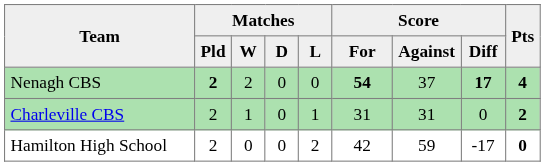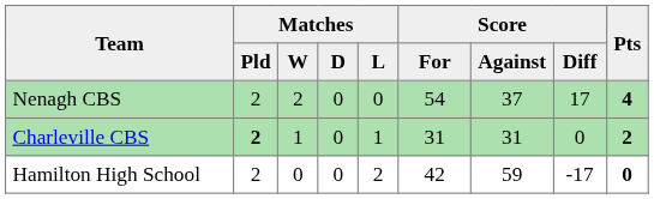Nenagh CBS | Matches / Pld: bold -> normal
Nenagh CBS | Score / For: bold -> normal
Nenagh CBS | Score / Diff: bold -> normal
Charleville CBS | Matches / Pld: normal -> bold
